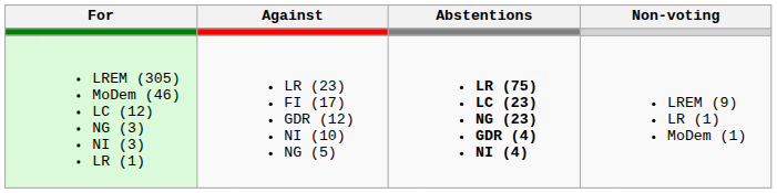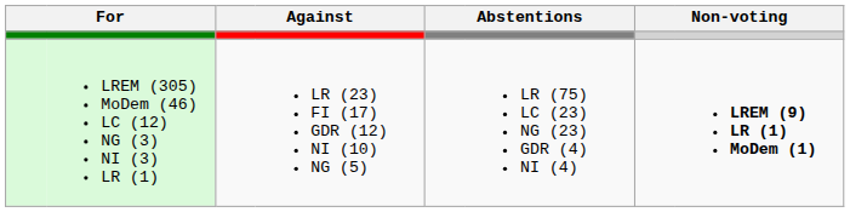LREM (305) MoDem (46) LC (12) NG (3) NI (3) LR (1) | column 6: bold -> normal
LREM (305) MoDem (46) LC (12) NG (3) NI (3) LR (1) | column 8: normal -> bold
